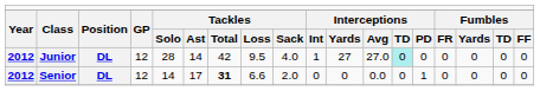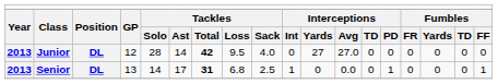Junior | column 1: 2012 -> 2013
Junior | column 7: normal -> bold
Junior | column 10: 1 -> 0
Junior | column 13: paleturquoise background -> no background
Senior | column 1: 2012 -> 2013
Senior | column 4: 12 -> 13
Senior | column 8: 6.6 -> 6.8
Senior | column 9: 2.0 -> 2.5
Senior | column 10: 0 -> 1
Senior | column 18: 0 -> 1
